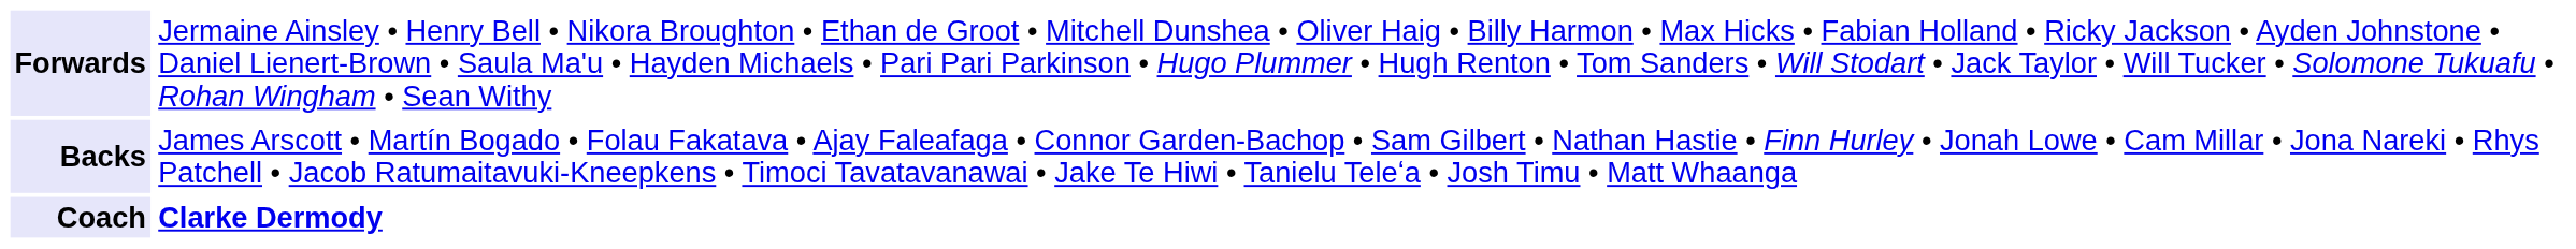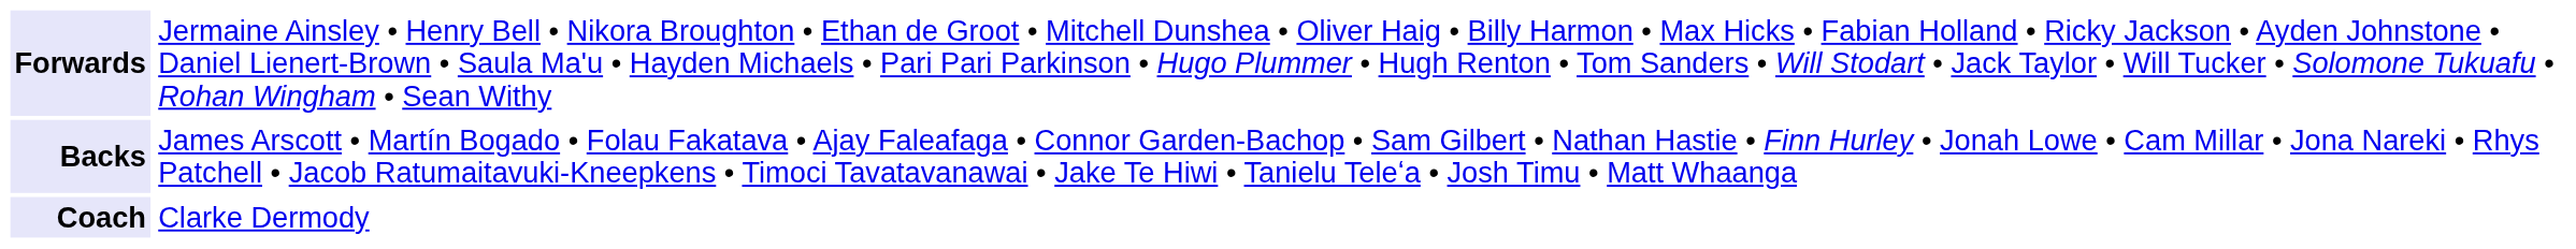Coach | column 2: bold -> normal
